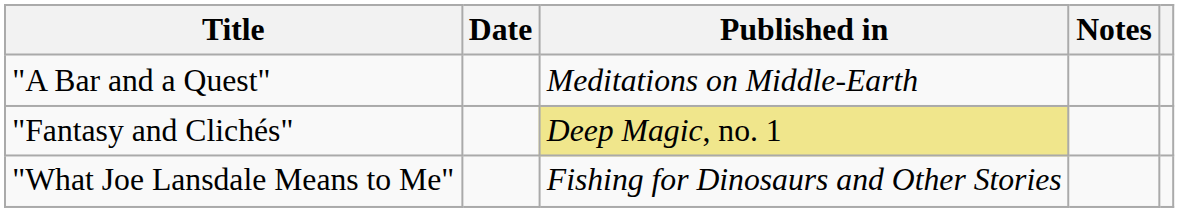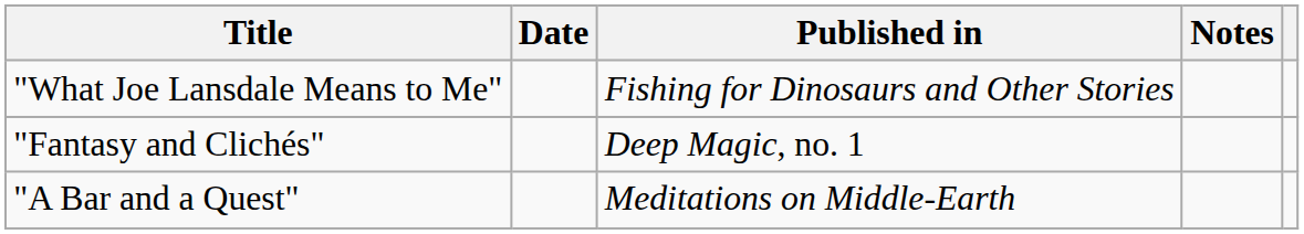rows swapped: "A Bar and a Quest" <-> "What Joe Lansdale Means to Me"
"Fantasy and Clichés" | Published in: khaki background -> no background
